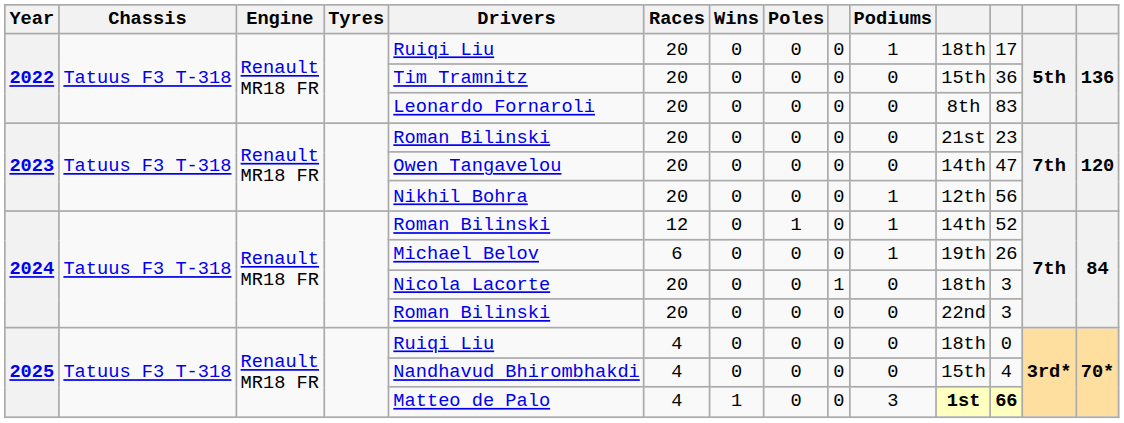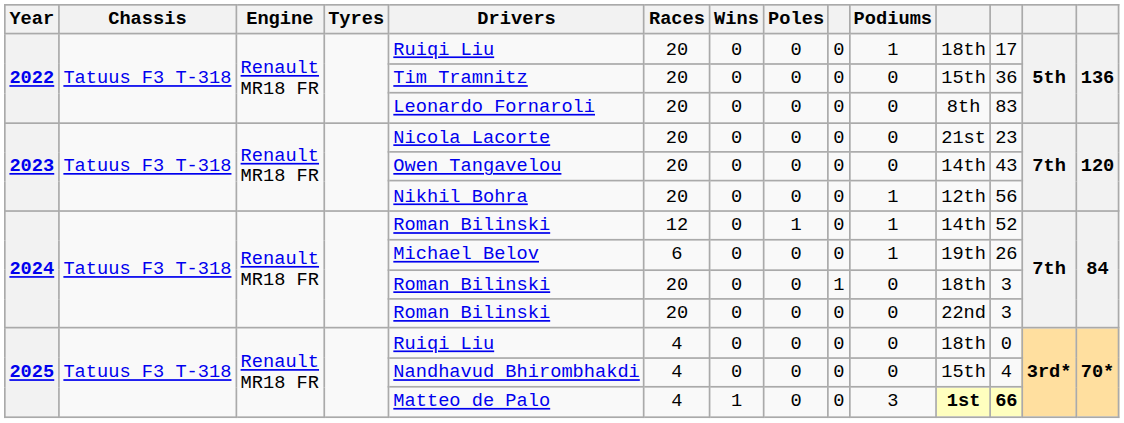row 5 | Drivers: Roman Bilinski -> Nicola Lacorte
row 6 | column 12: 47 -> 43
row 10 | Drivers: Nicola Lacorte -> Roman Bilinski
